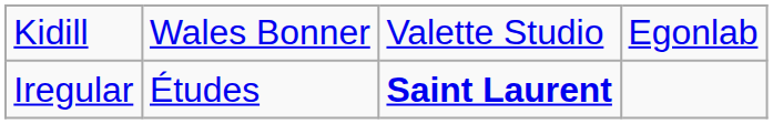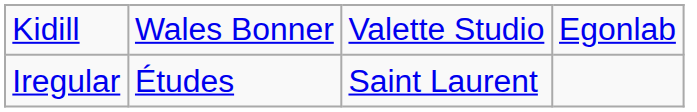Iregular | column 3: bold -> normal
